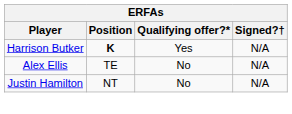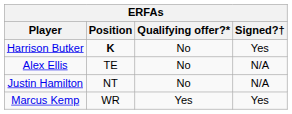Harrison Butker | Qualifying offer?*: Yes -> No
Harrison Butker | Signed?†: N/A -> Yes
+ row: Marcus Kemp | WR | Yes | Yes
